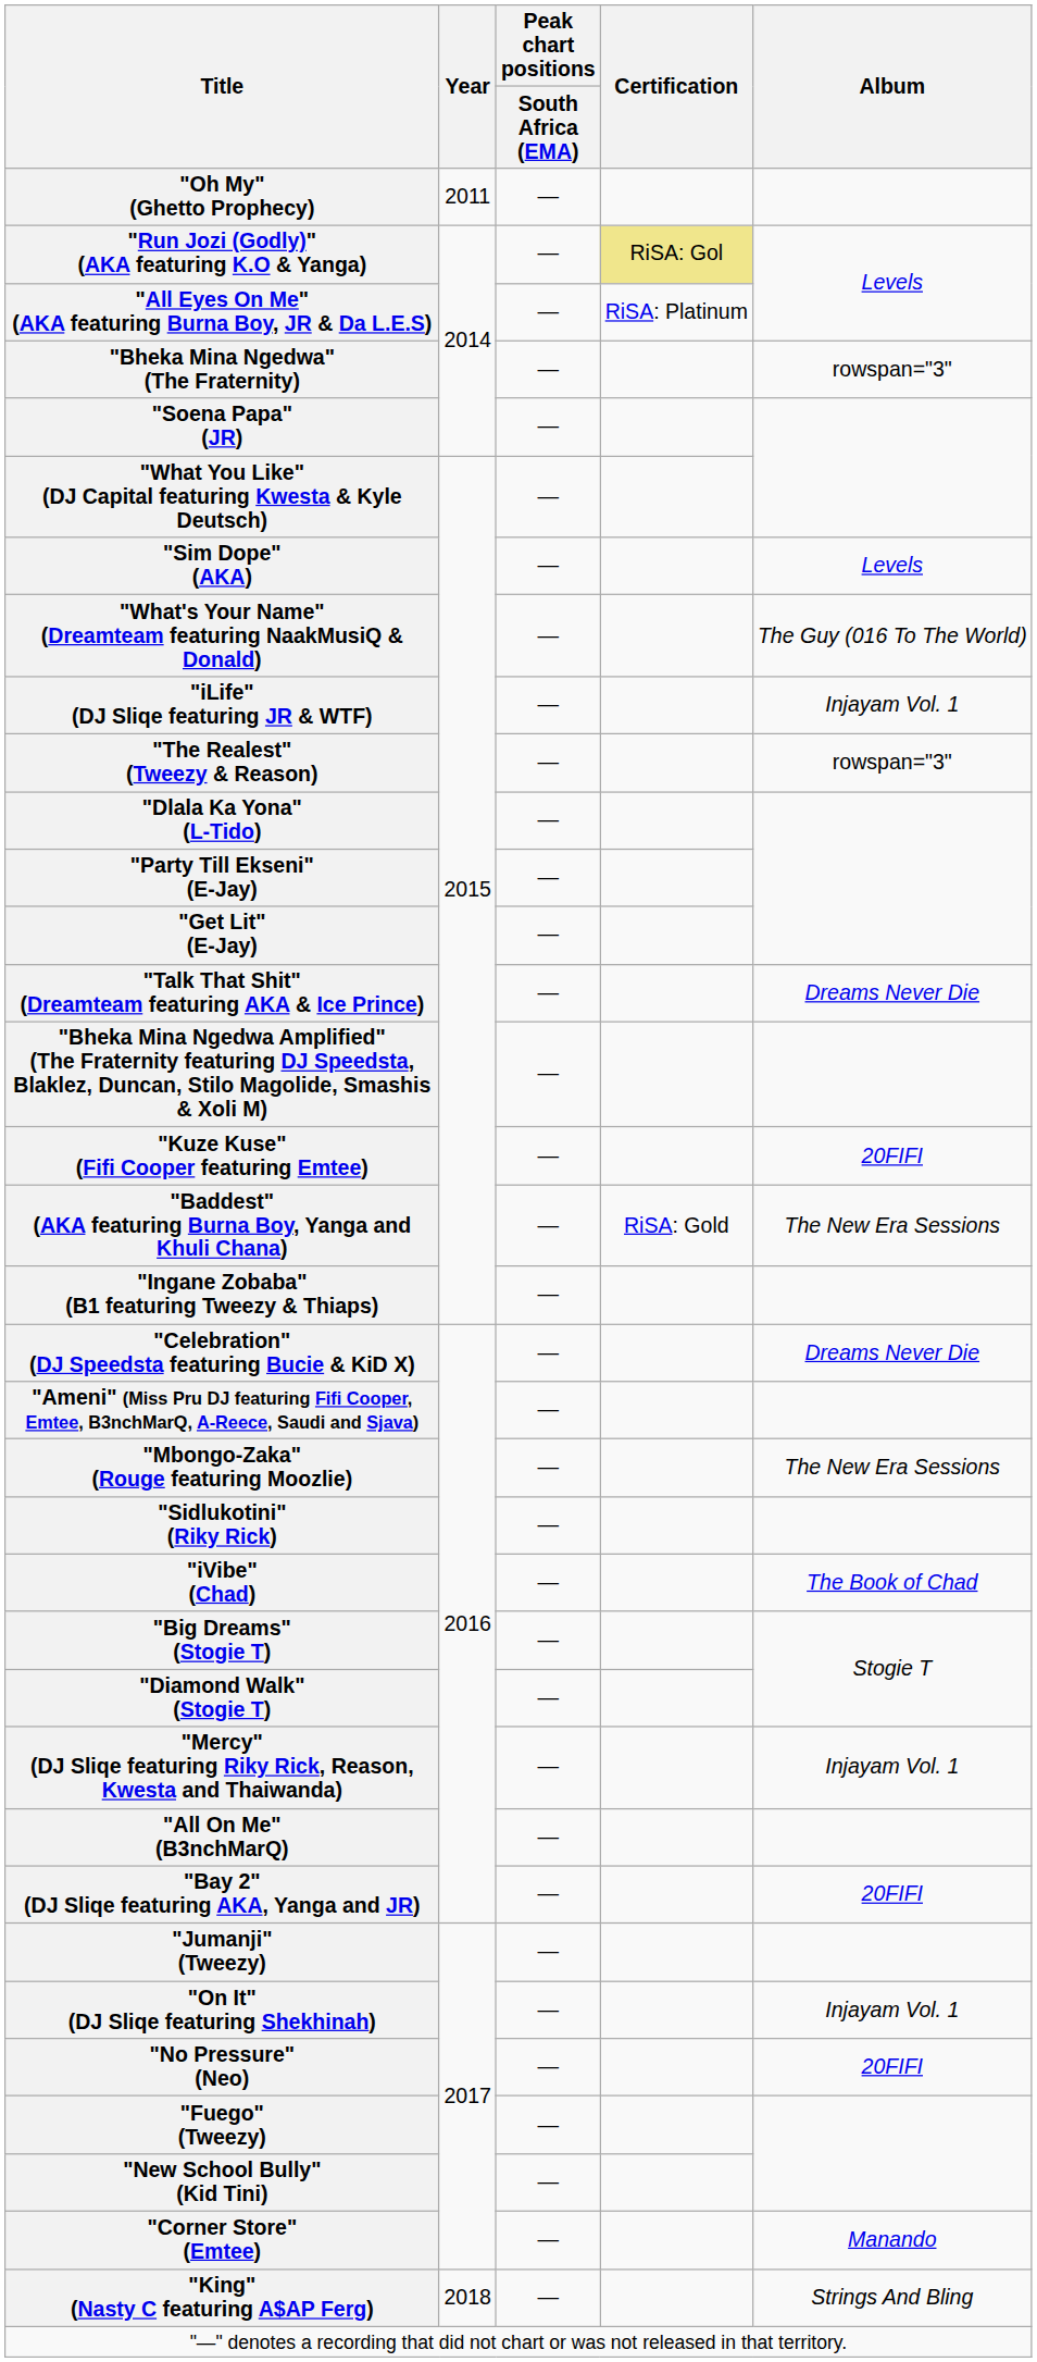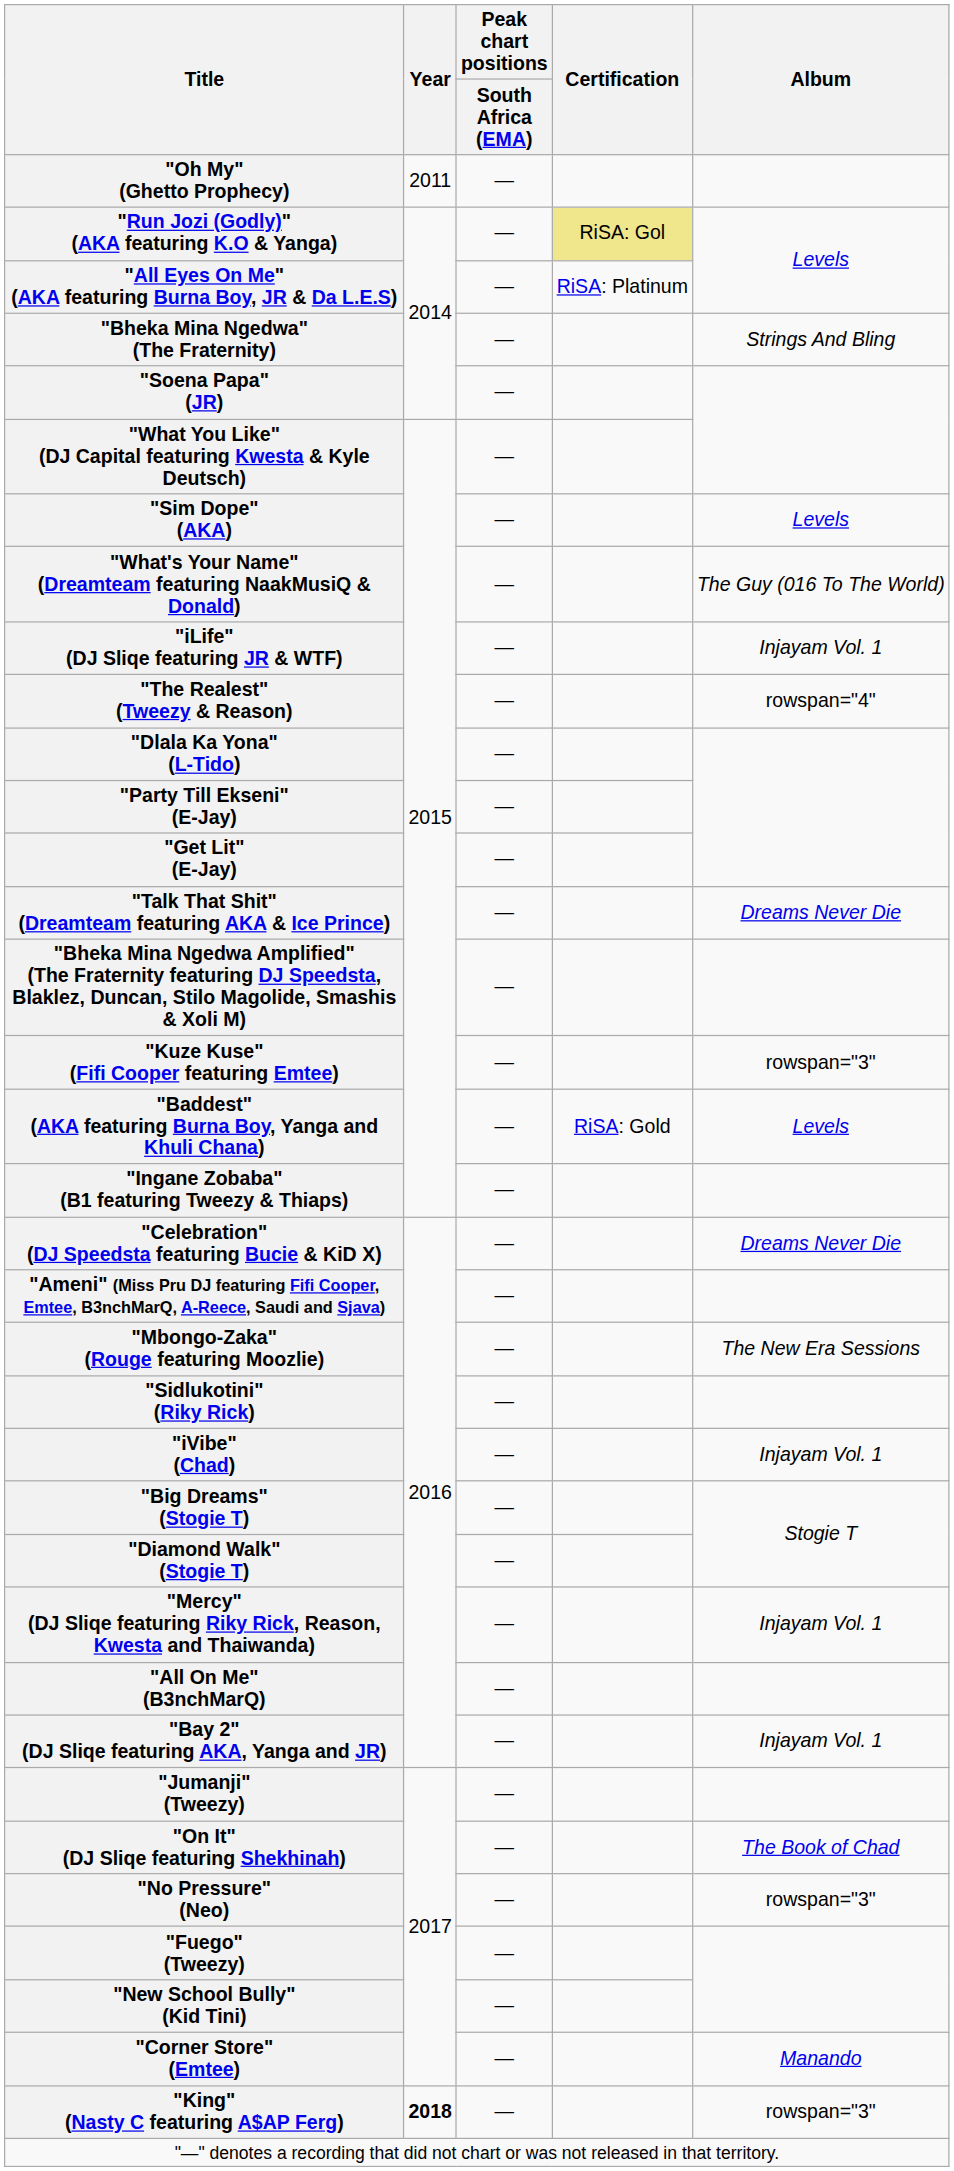"Bheka Mina Ngedwa" (The Fraternity) | Album: rowspan="3" -> Strings And Bling
"The Realest" (Tweezy & Reason) | Album: rowspan="3" -> rowspan="4"
"Kuze Kuse" (Fifi Cooper featuring Emtee) | Album: 20FIFI -> rowspan="3"
"Baddest" (AKA featuring Burna Boy, Yanga and Khuli Chana) | Album: The New Era Sessions -> Levels
"iVibe" (Chad) | Album: The Book of Chad -> Injayam Vol. 1
"Bay 2" (DJ Sliqe featuring AKA, Yanga and JR) | Album: 20FIFI -> Injayam Vol. 1
"On It" (DJ Sliqe featuring Shekhinah) | Album: Injayam Vol. 1 -> The Book of Chad
"No Pressure" (Neo) | Album: 20FIFI -> rowspan="3"
"King" (Nasty C featuring A$AP Ferg) | Year: normal -> bold
"King" (Nasty C featuring A$AP Ferg) | Album: Strings And Bling -> rowspan="3"
